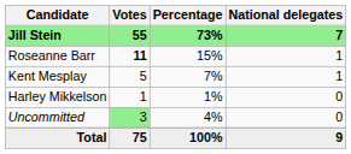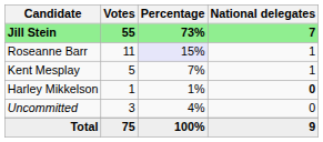Roseanne Barr | Votes: bold -> normal
Roseanne Barr | Percentage: no background -> lavender background
Harley Mikkelson | National delegates: normal -> bold
Uncommitted | Votes: lightgreen background -> no background
